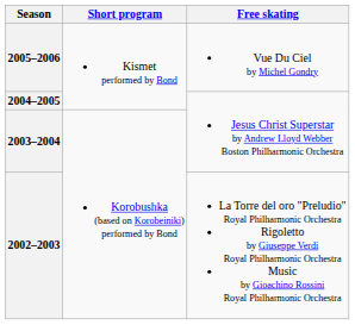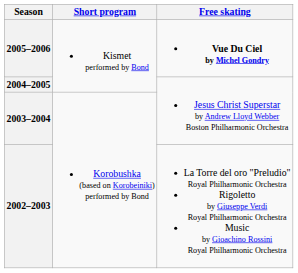2005–2006 | Free skating: normal -> bold
